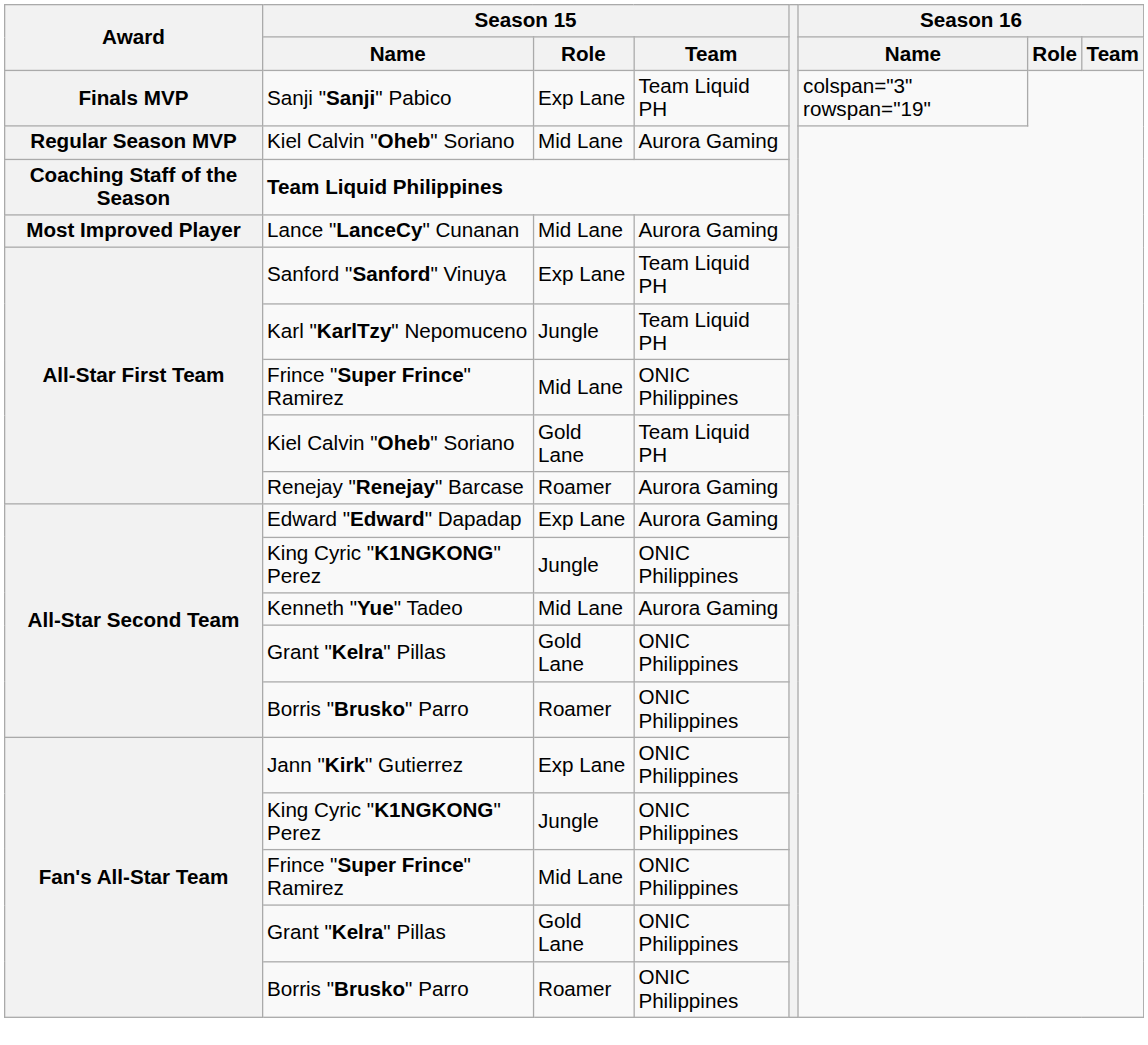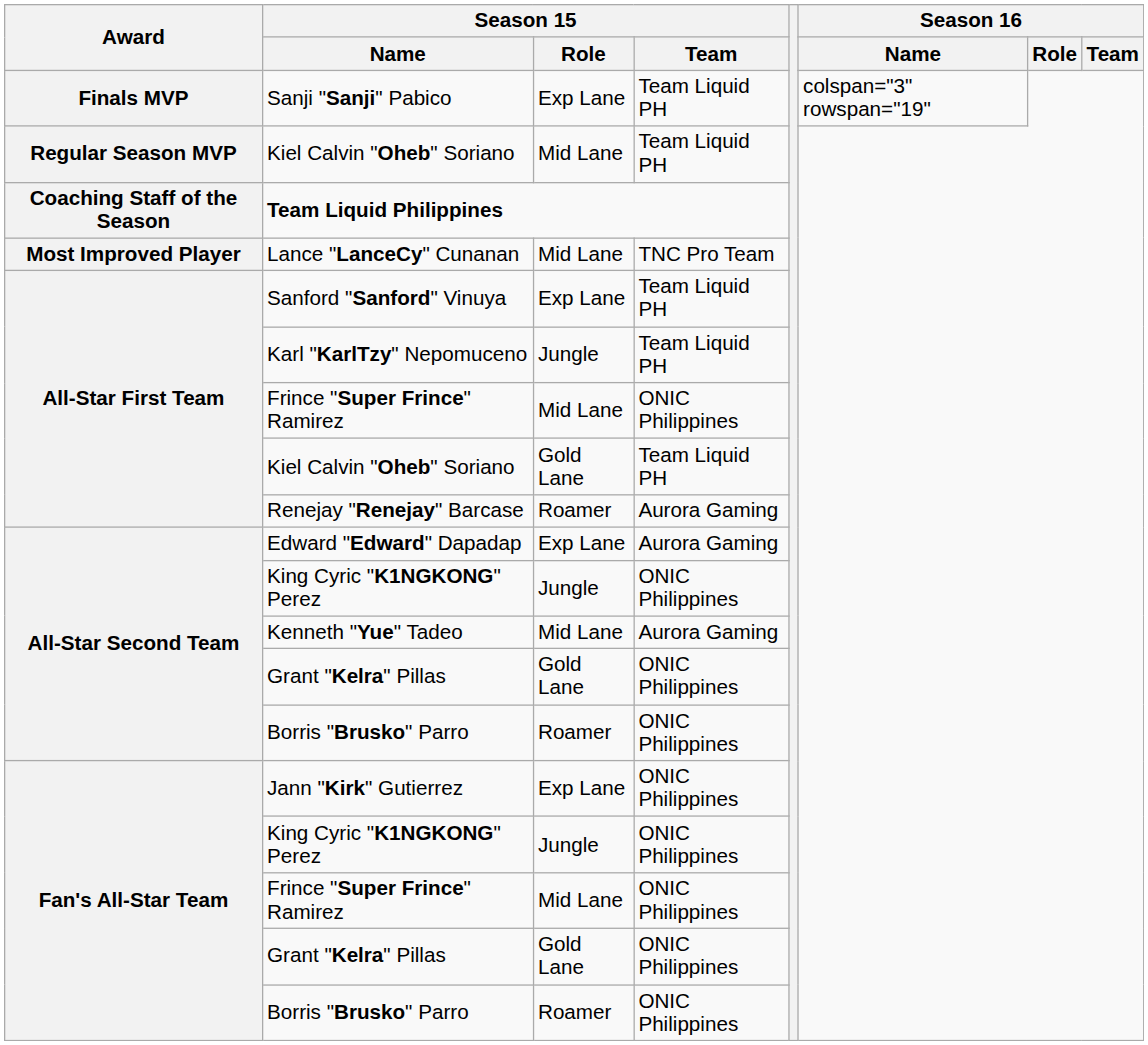Regular Season MVP / Kiel Calvin "Oheb" Soriano | Season 15 / Team: Aurora Gaming -> Team Liquid PH
Lance "LanceCy" Cunanan | Season 15 / Team: Aurora Gaming -> TNC Pro Team
